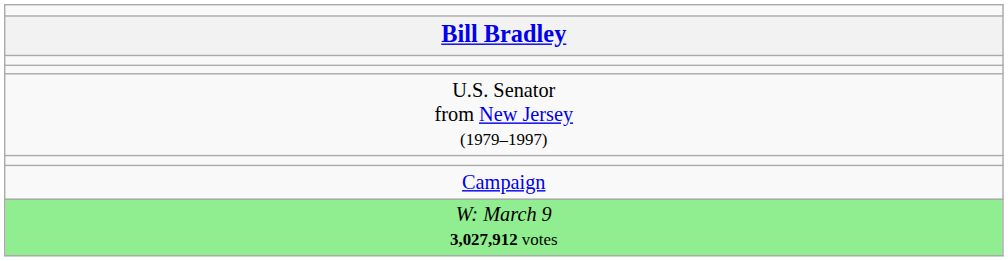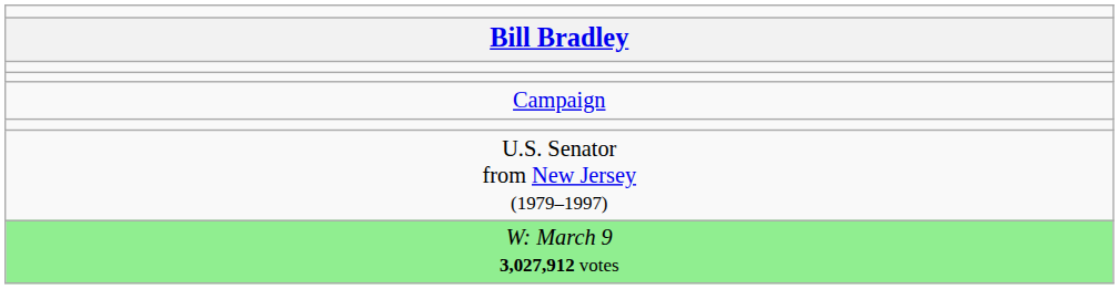row 5 | column 1: U.S. Senator from New Jersey (1979–1997) -> Campaign
row 7 | column 1: Campaign -> U.S. Senator from New Jersey (1979–1997)
